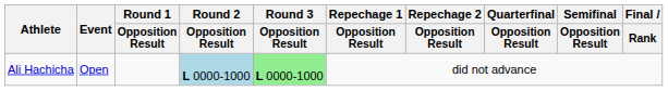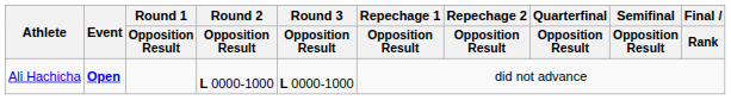Ali Hachicha | Event: normal -> bold
Ali Hachicha | Round 2 / Opposition Result: lightblue background -> no background
Ali Hachicha | Round 3 / Opposition Result: lightgreen background -> no background
